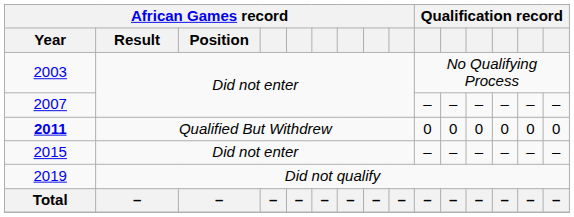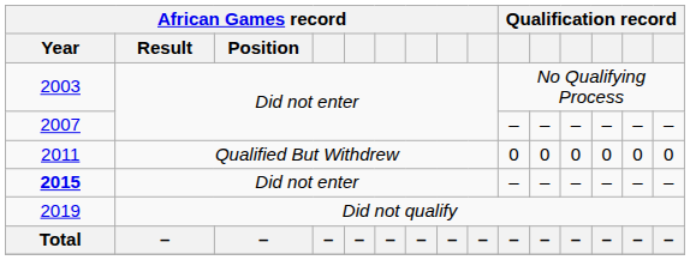2011 | African Games record / Year: bold -> normal
2015 | African Games record / Year: normal -> bold
